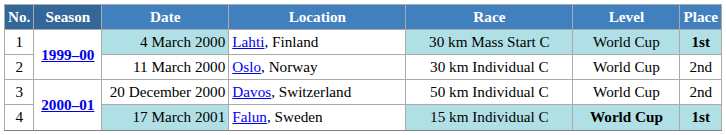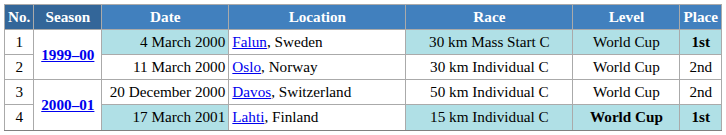4 March 2000 | Location: Lahti, Finland -> Falun, Sweden
17 March 2001 | Location: Falun, Sweden -> Lahti, Finland
